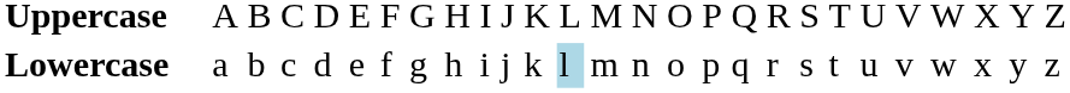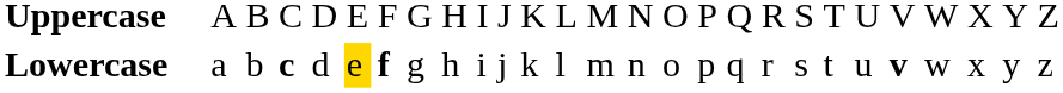Lowercase | column 4: normal -> bold
Lowercase | column 6: no background -> gold background
Lowercase | column 7: normal -> bold
Lowercase | column 13: lightblue background -> no background
Lowercase | column 23: normal -> bold
